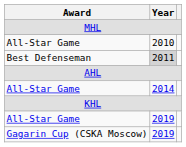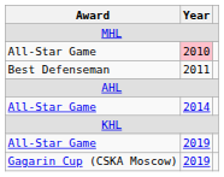2010 | Year: no background -> pink background
2011 | Year: lightgrey background -> no background
